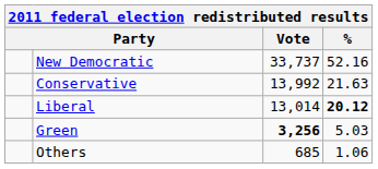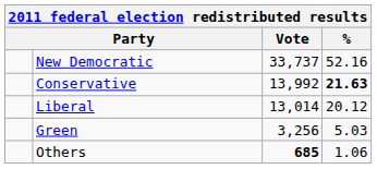Conservative | %: normal -> bold
Liberal | %: bold -> normal
Green | Vote: bold -> normal
Others | Vote: normal -> bold
